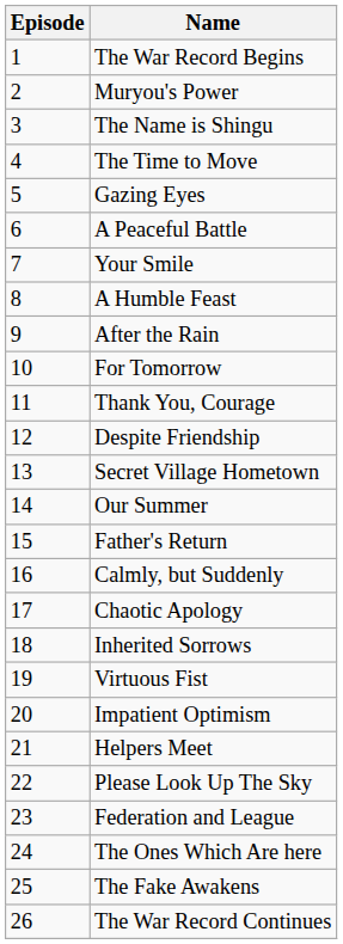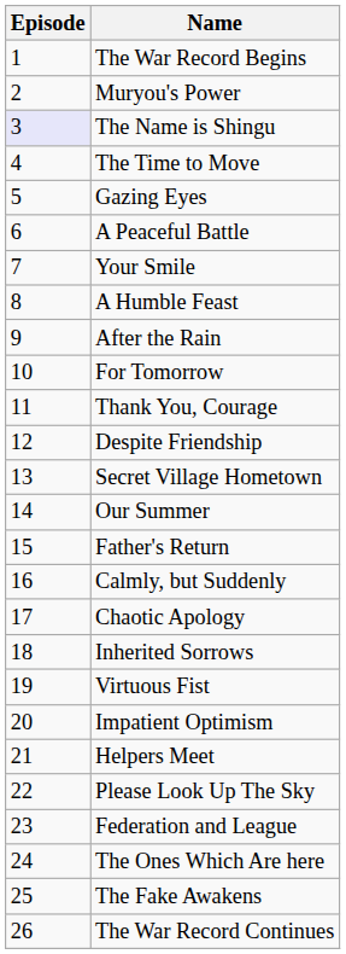The Name is Shingu | Episode: no background -> lavender background
